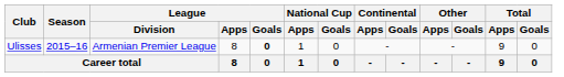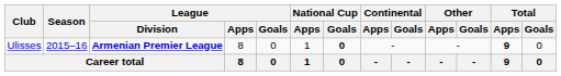Ulisses | League / Division: normal -> bold
Ulisses | League / Goals: bold -> normal
Ulisses | National Cup / Goals: normal -> bold
Ulisses | Total / Apps: normal -> bold
